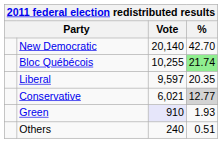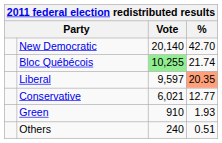Bloc Québécois | Vote: no background -> lightgreen background
Bloc Québécois | %: lightgreen background -> no background
Liberal | %: no background -> lightsalmon background
Conservative | %: lightgrey background -> no background
Green | Vote: lavender background -> no background
